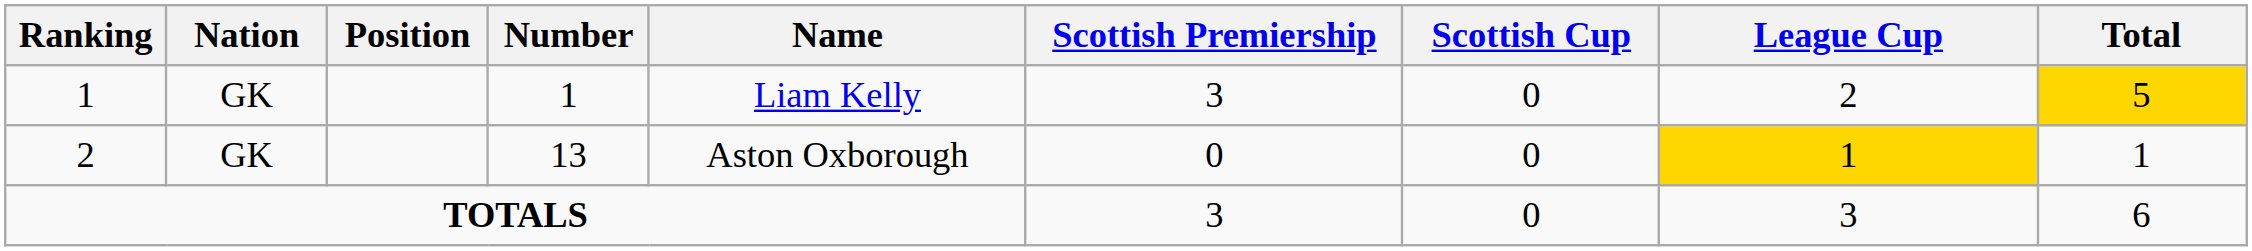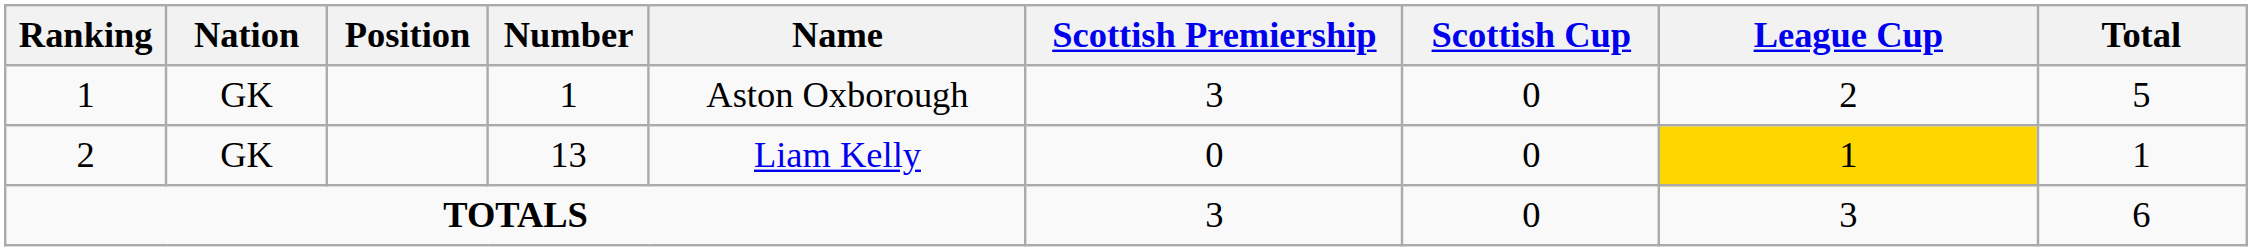row 2 | Name: Liam Kelly -> Aston Oxborough
row 2 | Total: gold background -> no background
row 3 | Name: Aston Oxborough -> Liam Kelly
